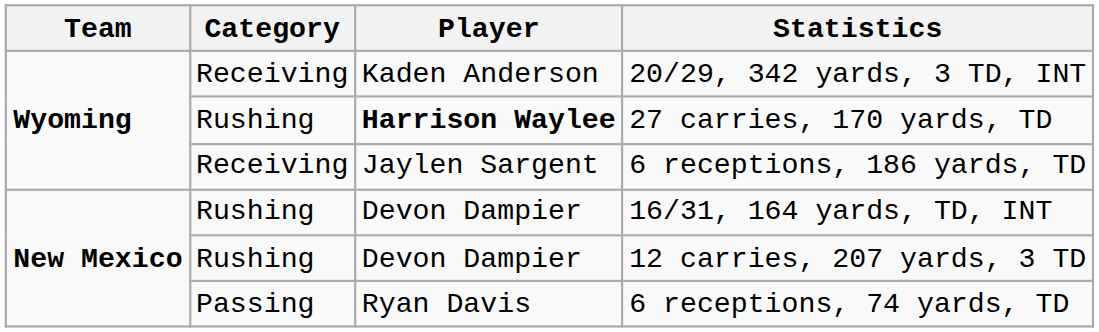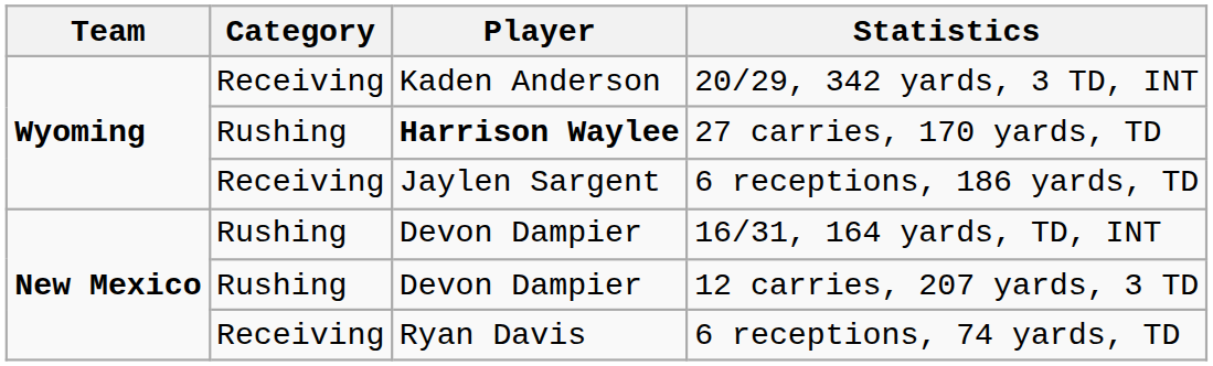6 receptions, 74 yards, TD | Category: Passing -> Receiving
